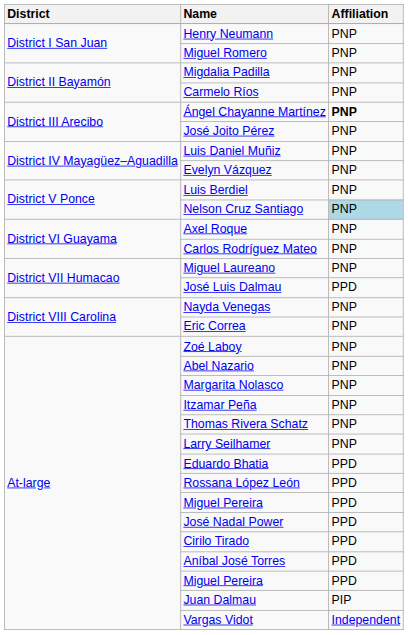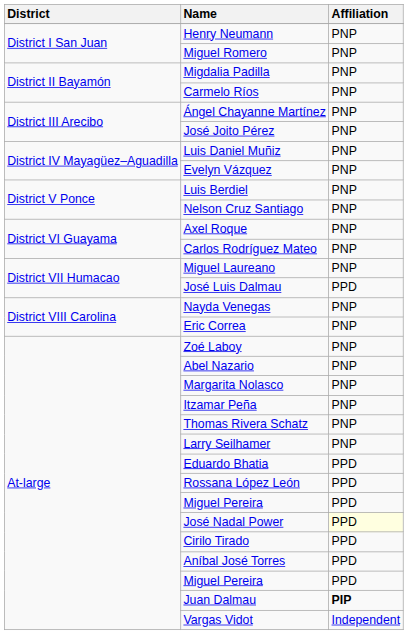Ángel Chayanne Martínez | Affiliation: bold -> normal
Nelson Cruz Santiago | Affiliation: lightblue background -> no background
José Nadal Power | Affiliation: no background -> lightyellow background
Juan Dalmau | Affiliation: normal -> bold
